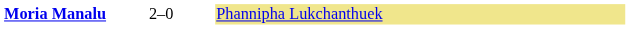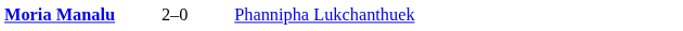Moria Manalu | column 3: khaki background -> no background
